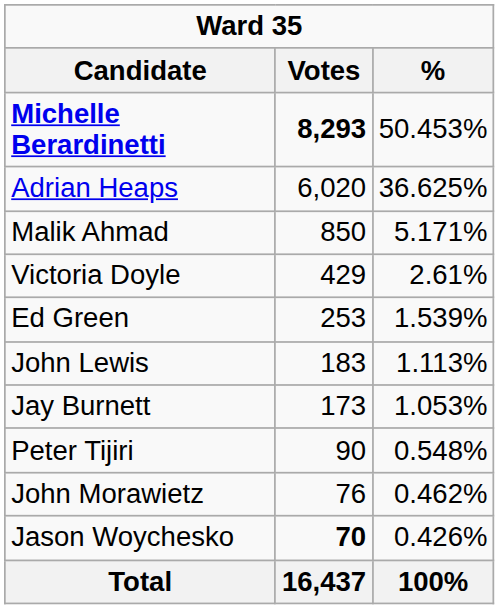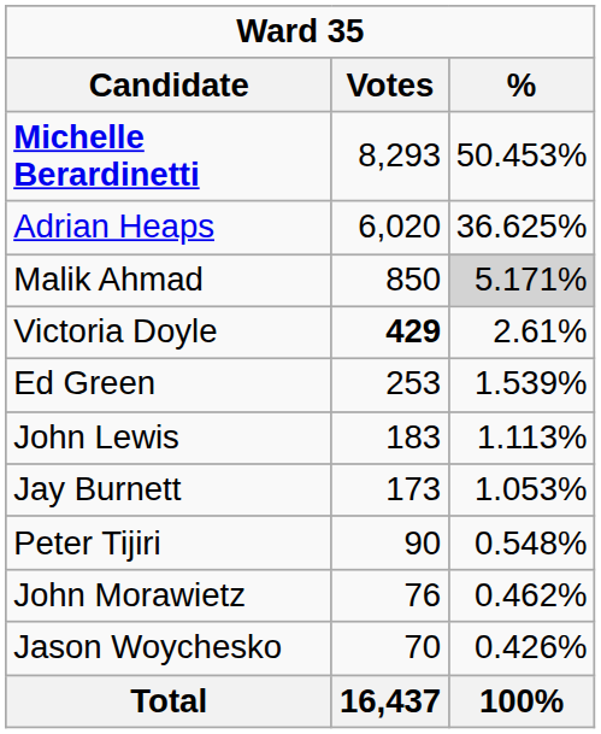Michelle Berardinetti | Votes: bold -> normal
Malik Ahmad | %: no background -> lightgrey background
Victoria Doyle | Votes: normal -> bold
Jason Woychesko | Votes: bold -> normal
